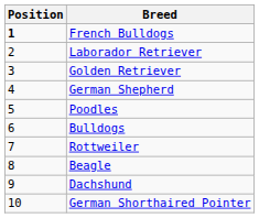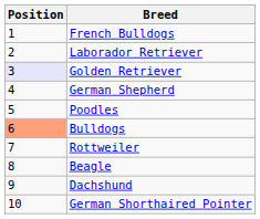French Bulldogs | Position: bold -> normal
Golden Retriever | Position: no background -> lavender background
Bulldogs | Position: no background -> lightsalmon background
